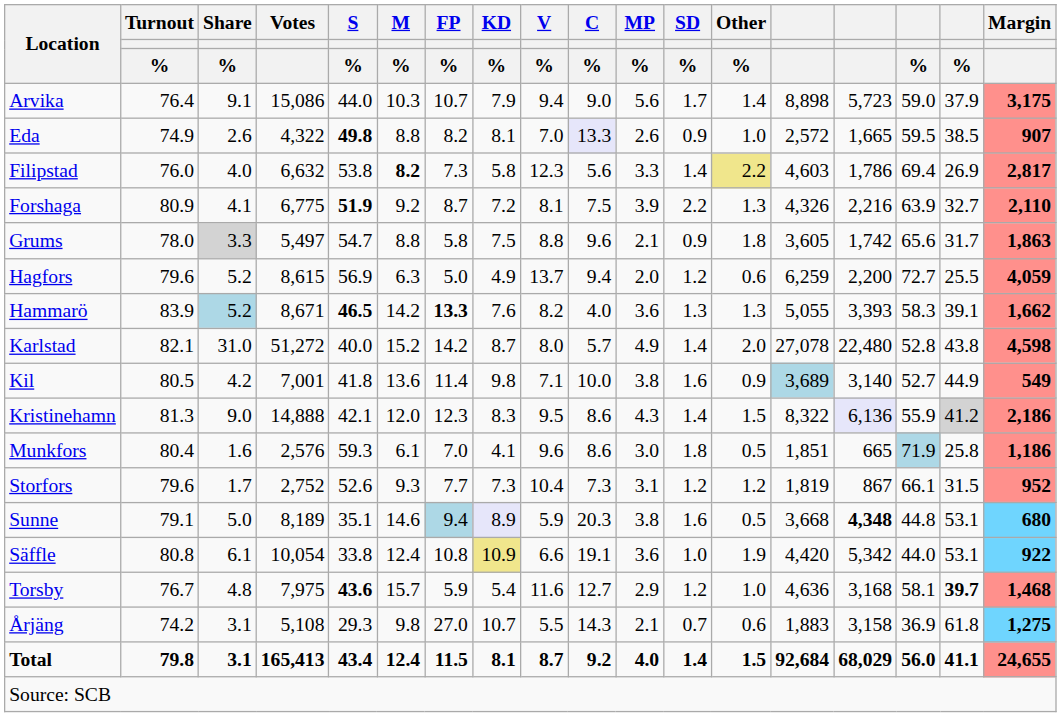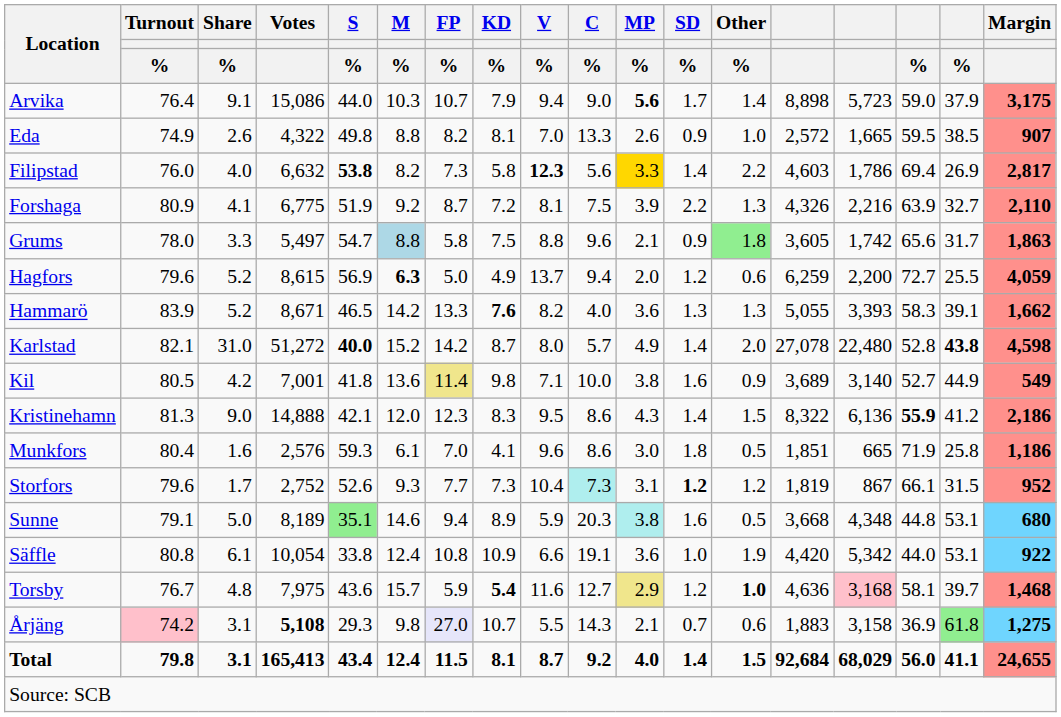Arvika | MP / %: normal -> bold
Eda | S / %: bold -> normal
Eda | C / %: lavender background -> no background
Filipstad | S / %: normal -> bold
Filipstad | M / %: bold -> normal
Filipstad | V / %: normal -> bold
Filipstad | MP / %: no background -> gold background
Filipstad | Other / %: khaki background -> no background
Forshaga | S / %: bold -> normal
Grums | Share / %: lightgrey background -> no background
Grums | M / %: no background -> lightblue background
Grums | Other / %: no background -> lightgreen background
Hagfors | M / %: normal -> bold
Hammarö | Share / %: lightblue background -> no background
Hammarö | S / %: bold -> normal
Hammarö | FP / %: bold -> normal
Hammarö | KD / %: normal -> bold
Karlstad | S / %: normal -> bold
Karlstad | column 17: normal -> bold
Kil | FP / %: no background -> khaki background
Kil | column 14: lightblue background -> no background
Kristinehamn | column 15: lavender background -> no background
Kristinehamn | column 16: normal -> bold
Kristinehamn | column 17: lightgrey background -> no background
Munkfors | column 16: lightblue background -> no background
Storfors | C / %: no background -> paleturquoise background
Storfors | SD / %: normal -> bold
Sunne | S / %: no background -> lightgreen background
Sunne | FP / %: lightblue background -> no background
Sunne | KD / %: lavender background -> no background
Sunne | MP / %: no background -> paleturquoise background
Sunne | column 15: bold -> normal
Säffle | KD / %: khaki background -> no background
Torsby | S / %: bold -> normal
Torsby | KD / %: normal -> bold
Torsby | MP / %: no background -> khaki background
Torsby | Other / %: normal -> bold
Torsby | column 15: no background -> pink background
Torsby | column 17: bold -> normal
Årjäng | Turnout / %: no background -> pink background
Årjäng | Votes: normal -> bold
Årjäng | FP / %: no background -> lavender background
Årjäng | column 17: no background -> lightgreen background
